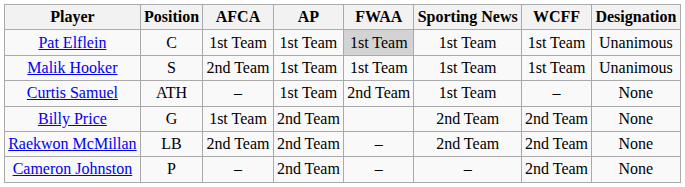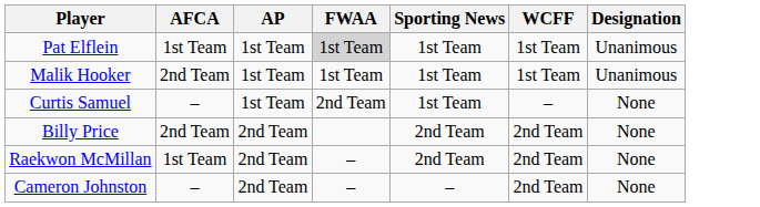- column: Position | C | S | ATH | G | LB | P
Billy Price | AFCA: 1st Team -> 2nd Team
Raekwon McMillan | AFCA: 2nd Team -> 1st Team
